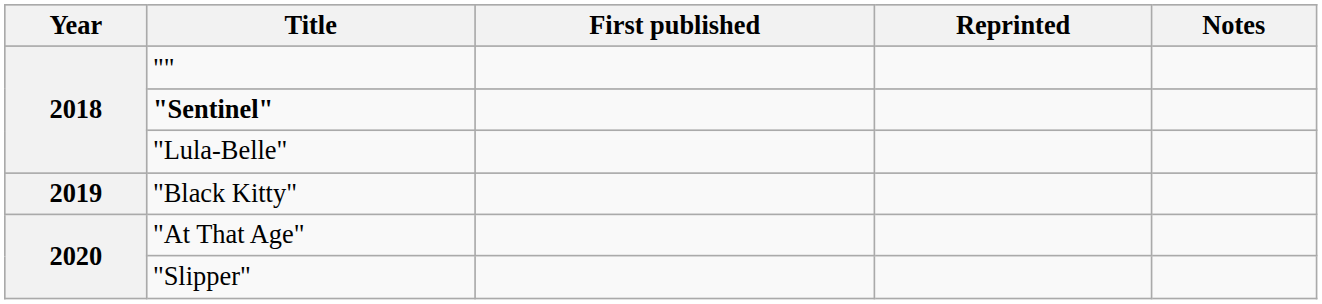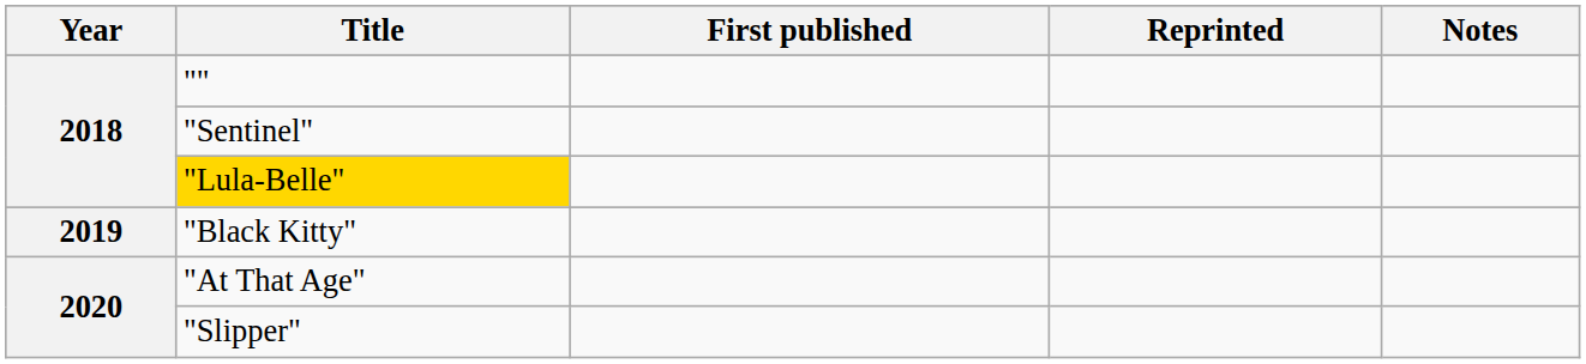"Sentinel" | Title: bold -> normal
"Lula-Belle" | Title: no background -> gold background
